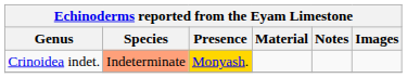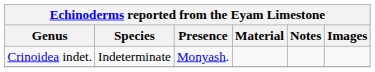Crinoidea indet. | Species: lightsalmon background -> no background
Crinoidea indet. | Presence: gold background -> no background
